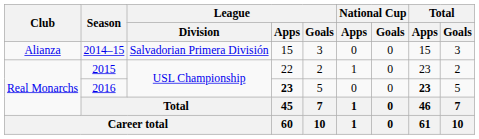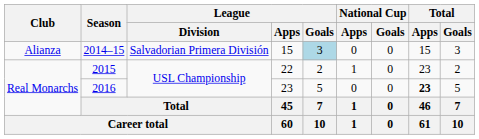2014–15 | League / Goals: no background -> lightblue background
2016 | League / Apps: bold -> normal
